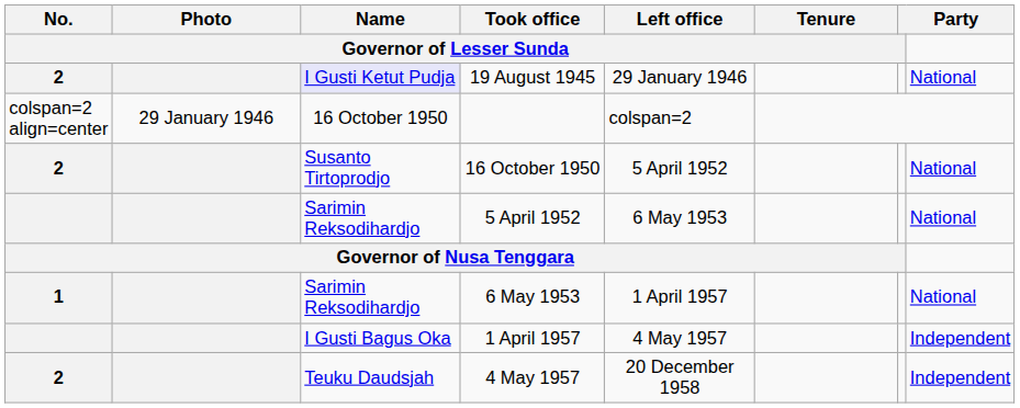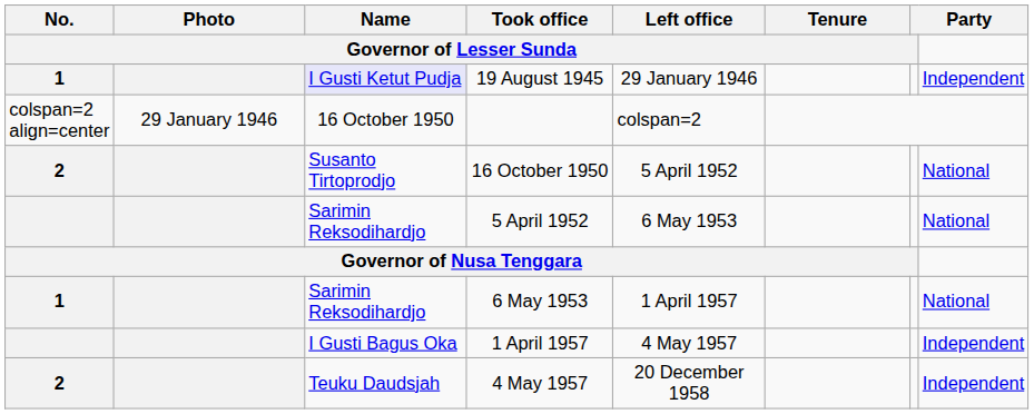19 August 1945 | No. / Governor of Lesser Sunda: 2 -> 1
19 August 1945 | Party: National -> Independent
